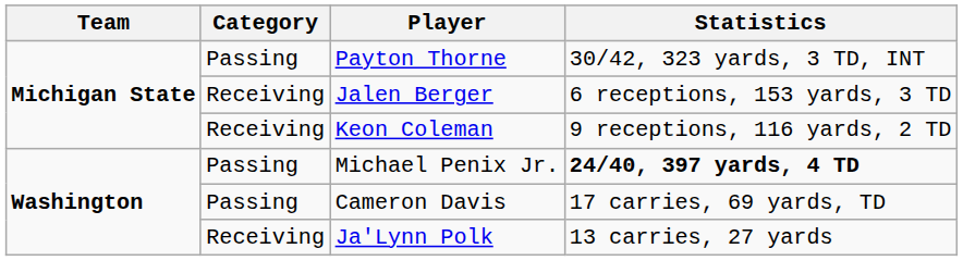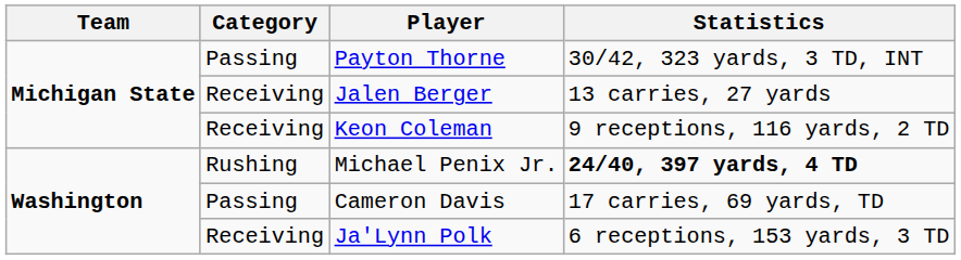Jalen Berger | Statistics: 6 receptions, 153 yards, 3 TD -> 13 carries, 27 yards
Michael Penix Jr. | Category: Passing -> Rushing
Ja'Lynn Polk | Statistics: 13 carries, 27 yards -> 6 receptions, 153 yards, 3 TD
